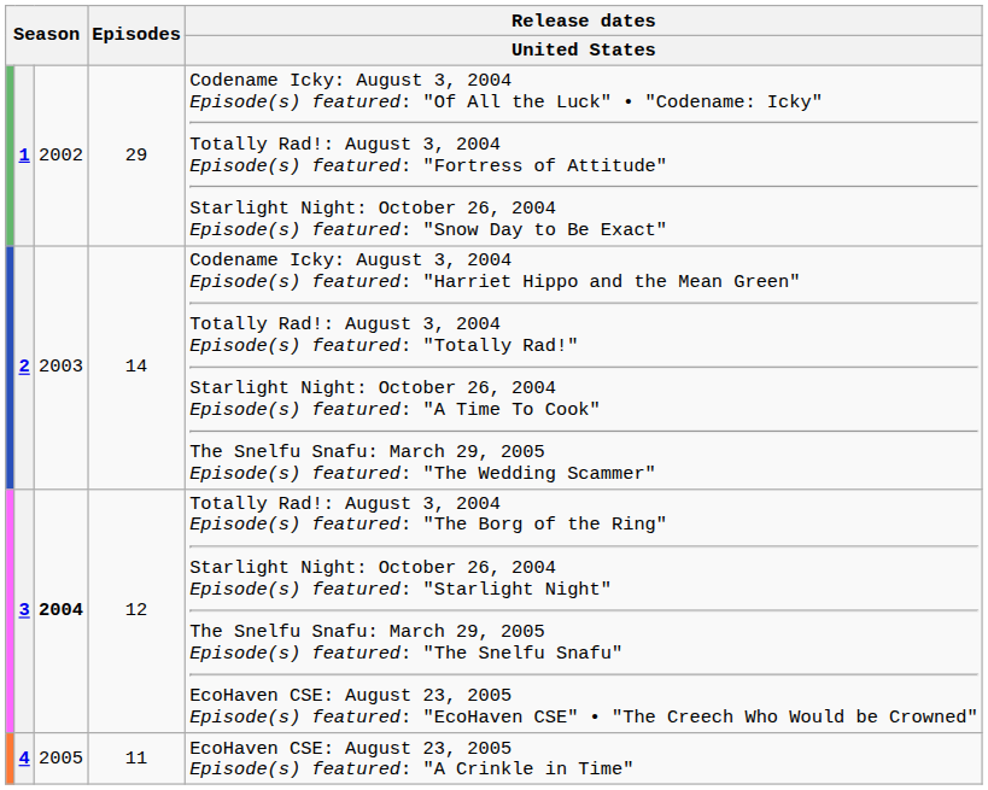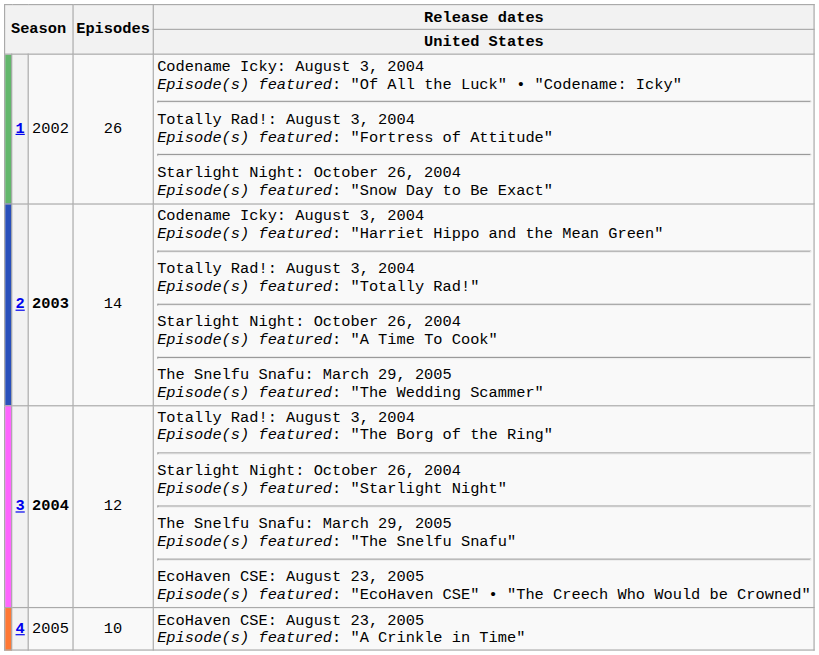1 | Episodes: 29 -> 26
2 | column 3: normal -> bold
4 | Episodes: 11 -> 10
